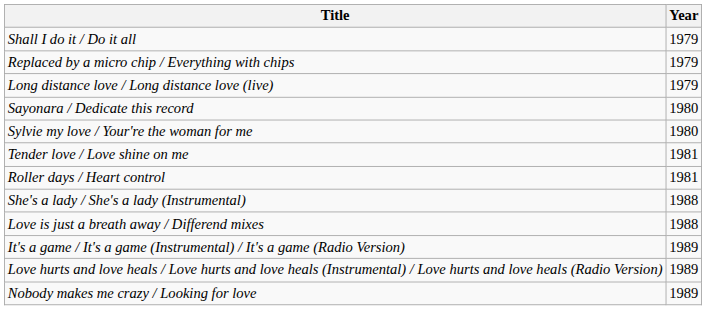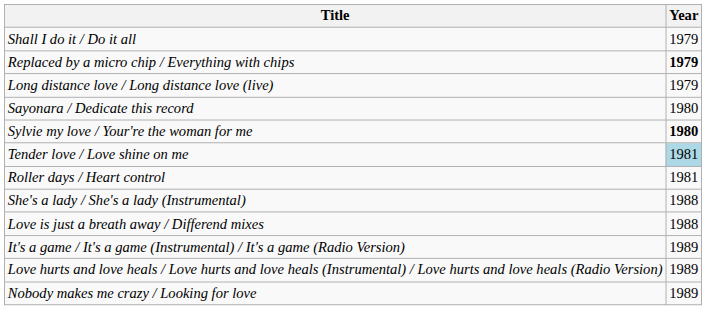Replaced by a micro chip / Everything with chips | Year: normal -> bold
Sylvie my love / Your're the woman for me | Year: normal -> bold
Tender love / Love shine on me | Year: no background -> lightblue background
